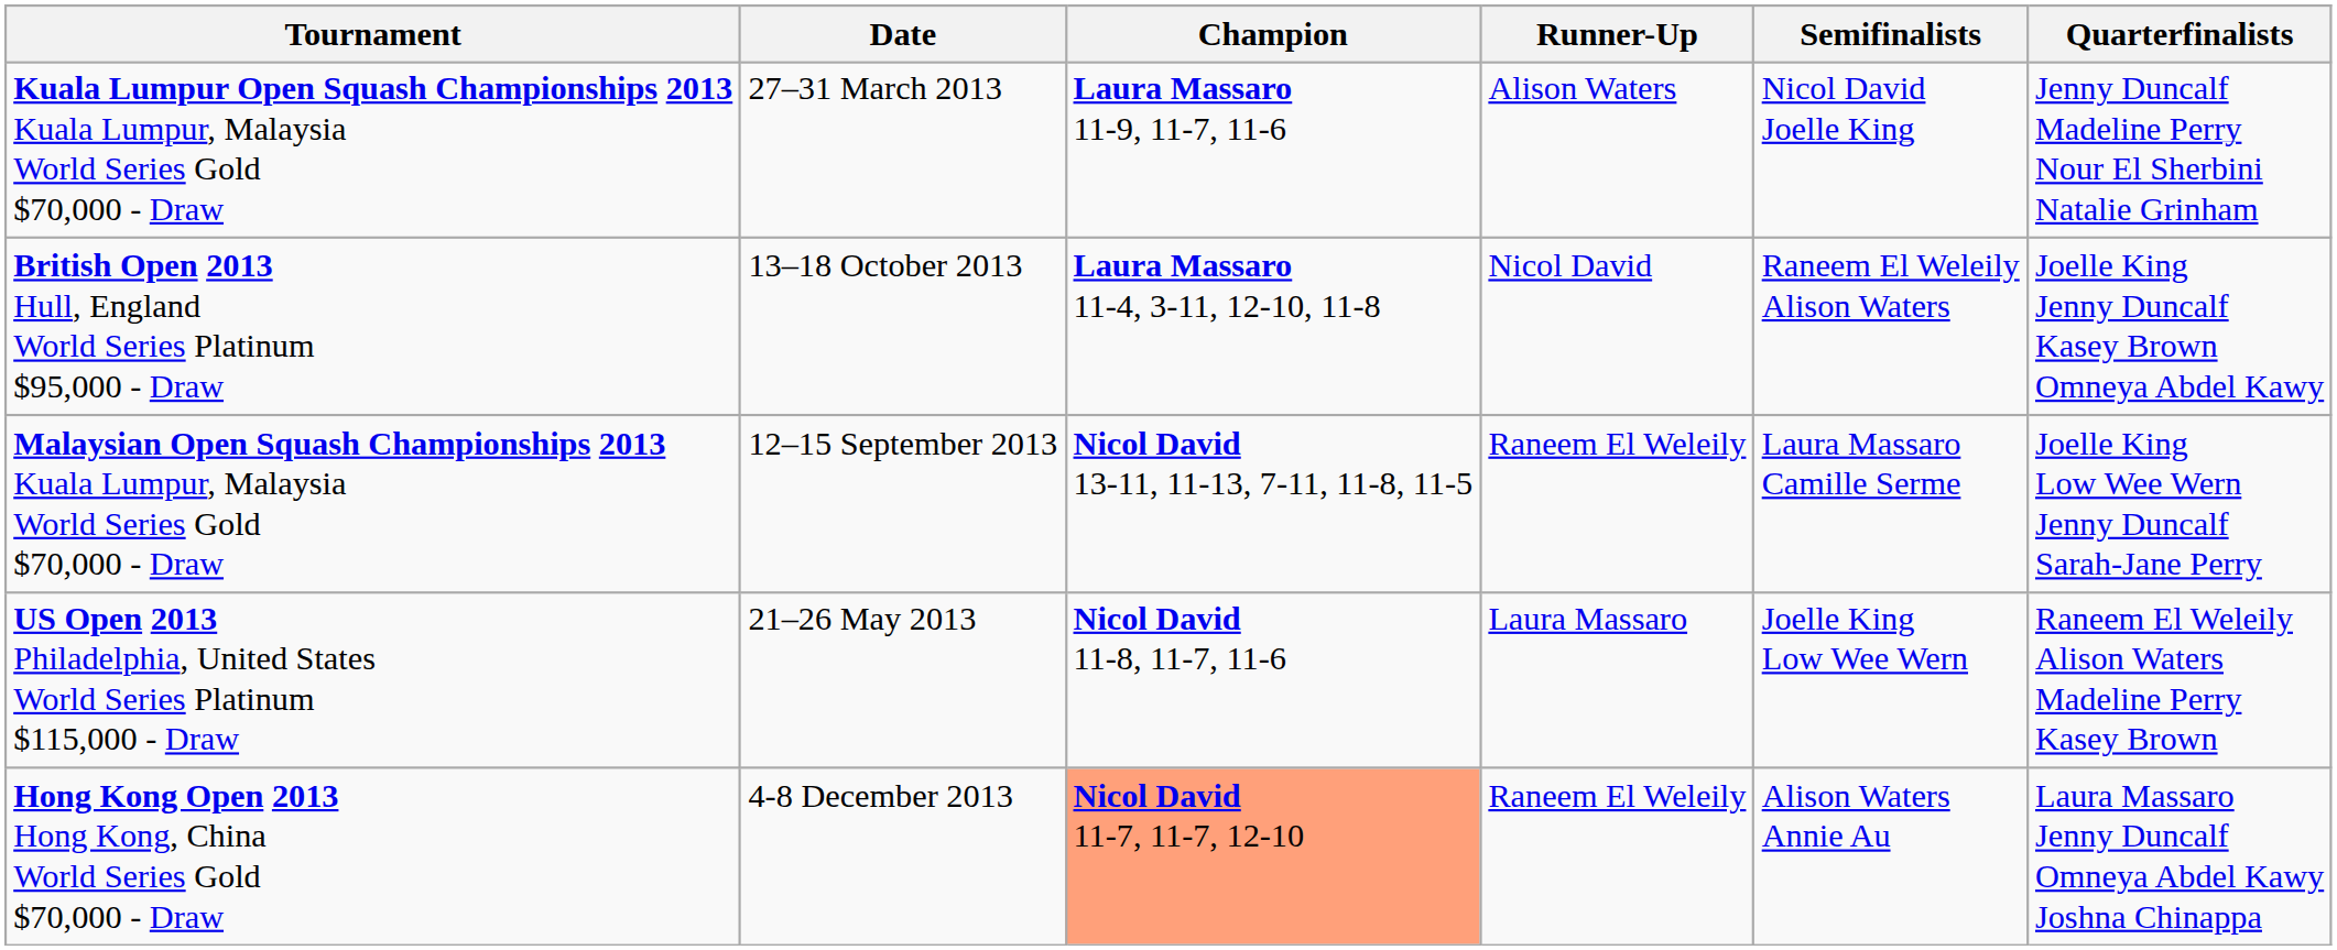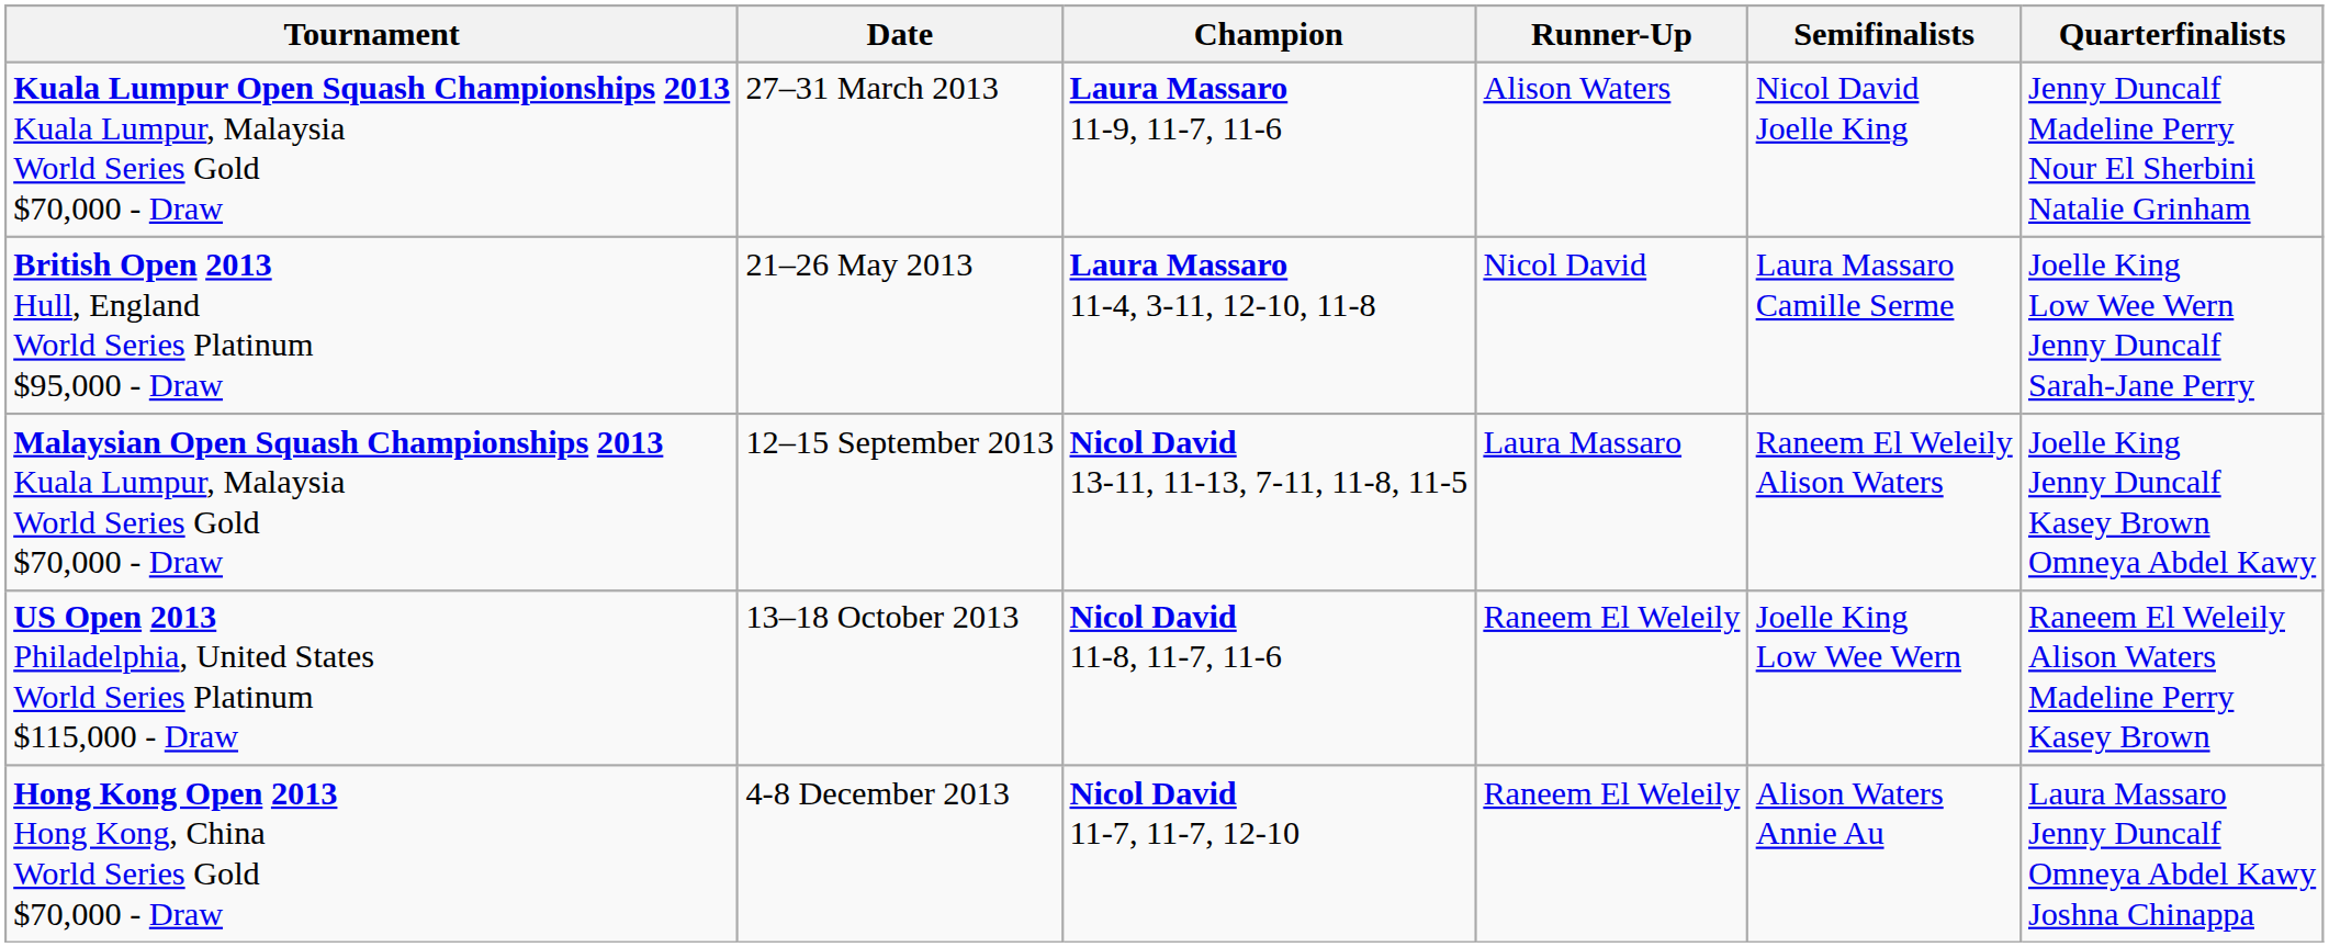row 3 | Date: 13–18 October 2013 -> 21–26 May 2013
row 3 | Semifinalists: Raneem El Weleily Alison Waters -> Laura Massaro Camille Serme
row 3 | Quarterfinalists: Joelle King Jenny Duncalf Kasey Brown Omneya Abdel Kawy -> Joelle King Low Wee Wern Jenny Duncalf Sarah-Jane Perry
row 4 | Runner-Up: Raneem El Weleily -> Laura Massaro
row 4 | Semifinalists: Laura Massaro Camille Serme -> Raneem El Weleily Alison Waters
row 4 | Quarterfinalists: Joelle King Low Wee Wern Jenny Duncalf Sarah-Jane Perry -> Joelle King Jenny Duncalf Kasey Brown Omneya Abdel Kawy
row 5 | Date: 21–26 May 2013 -> 13–18 October 2013
row 5 | Runner-Up: Laura Massaro -> Raneem El Weleily
row 6 | Champion: lightsalmon background -> no background
